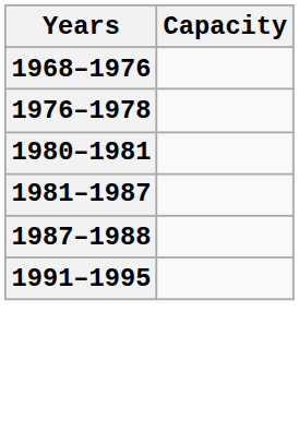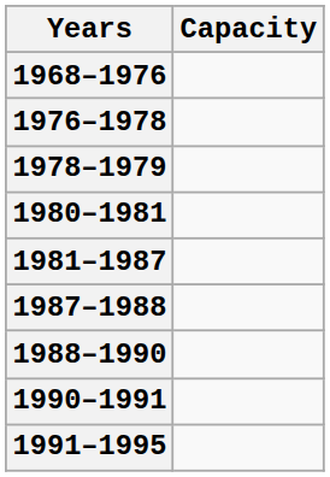+ row: 1978–1979
+ row: 1988–1990
+ row: 1990–1991
